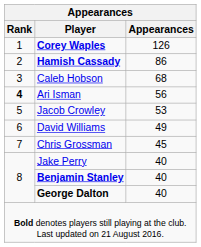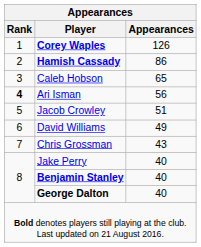Caleb Hobson | Appearances: 68 -> 65
Jacob Crowley | Appearances: 53 -> 51
Chris Grossman | Appearances: 45 -> 43
